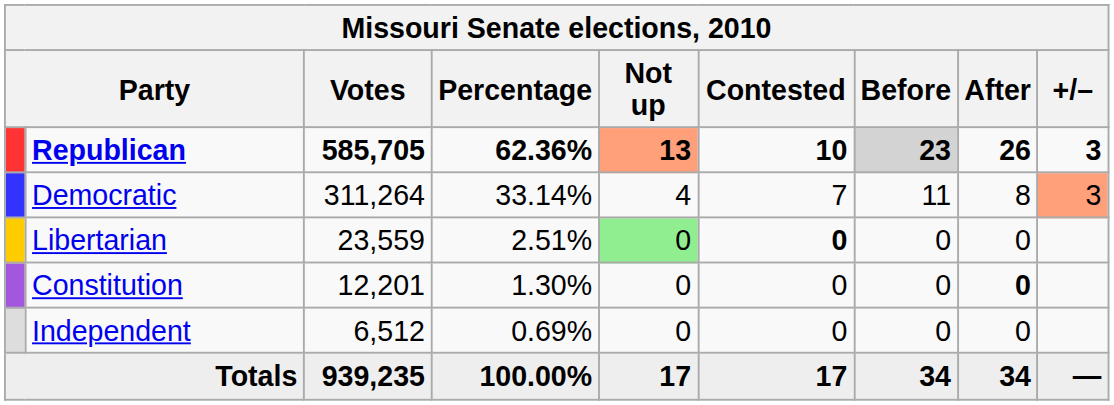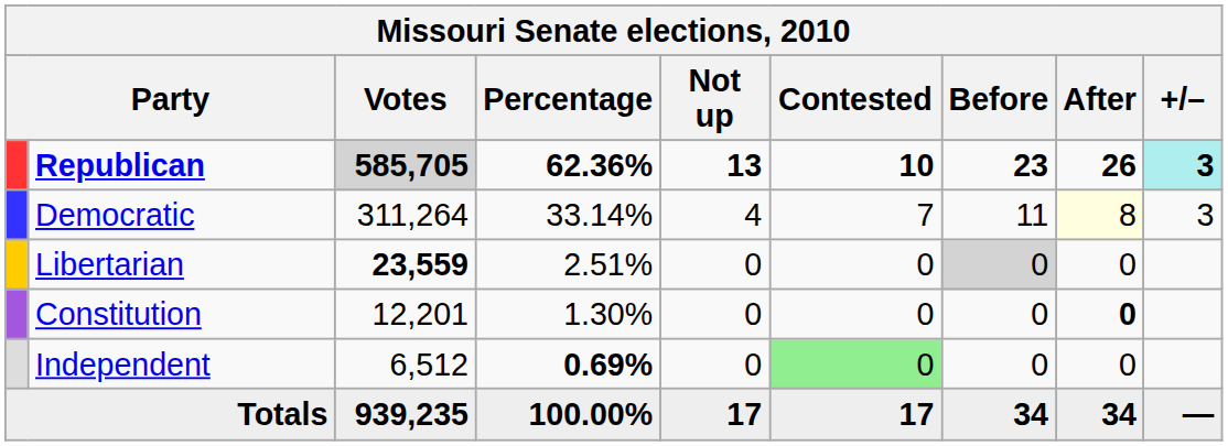Republican | Votes: no background -> lightgrey background
Republican | Not up: lightsalmon background -> no background
Republican | Before: lightgrey background -> no background
Republican | +/–: no background -> paleturquoise background
Democratic | After: no background -> lightyellow background
Democratic | +/–: lightsalmon background -> no background
Libertarian | Votes: normal -> bold
Libertarian | Not up: lightgreen background -> no background
Libertarian | Contested: bold -> normal
Libertarian | Before: no background -> lightgrey background
Independent | Percentage: normal -> bold
Independent | Contested: no background -> lightgreen background
